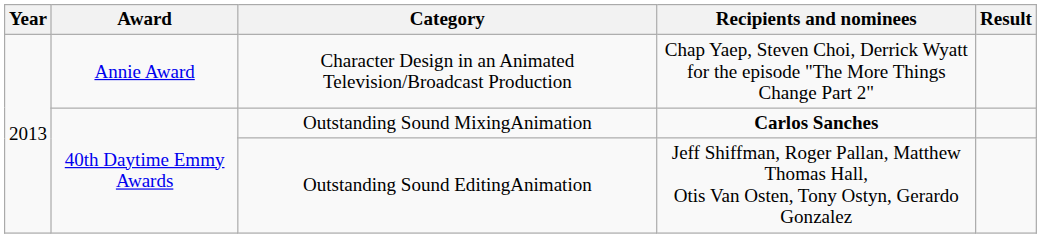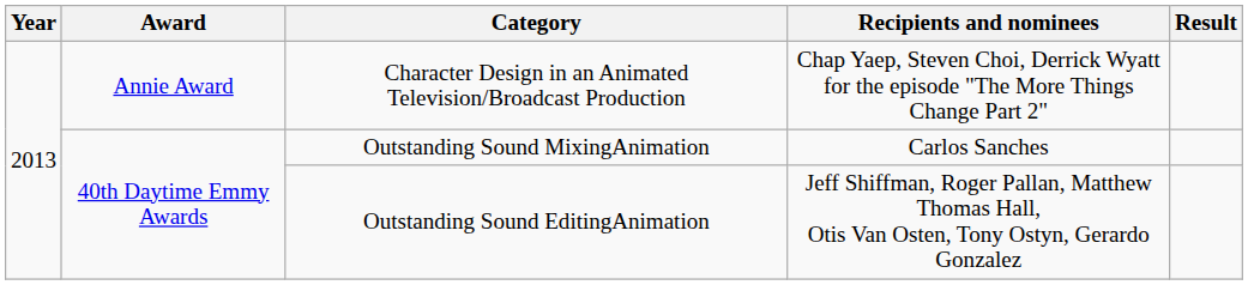Outstanding Sound MixingAnimation | Recipients and nominees: bold -> normal
